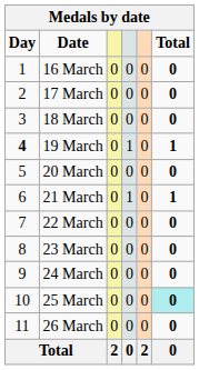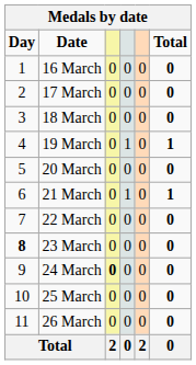19 March | Day: bold -> normal
23 March | Day: normal -> bold
24 March | column 3: normal -> bold
25 March | Total: paleturquoise background -> no background
